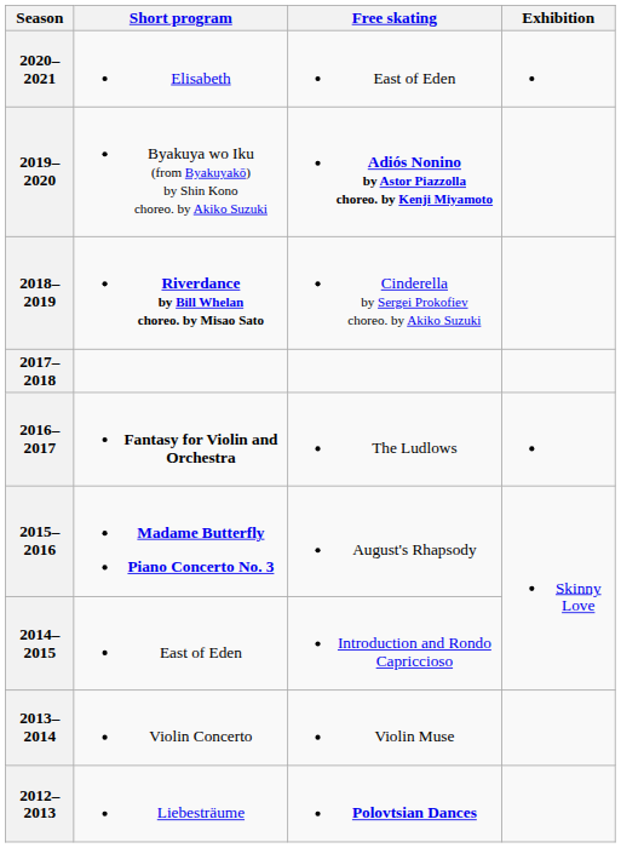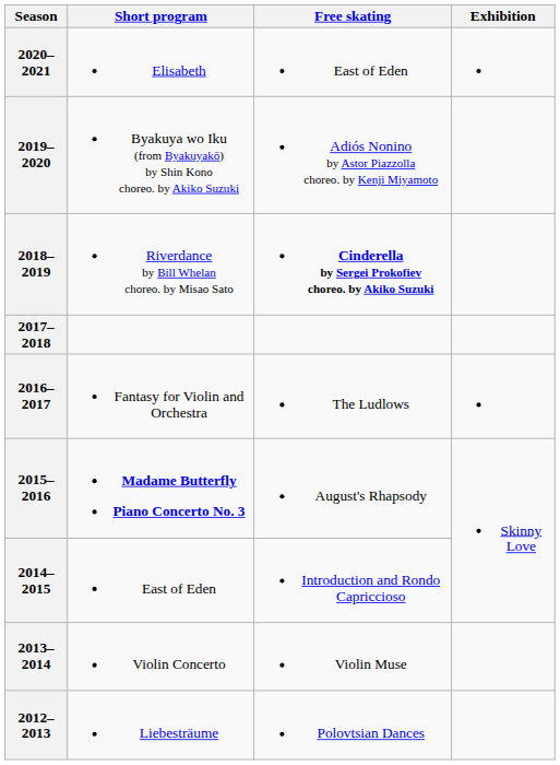2019–2020 | Free skating: bold -> normal
2018–2019 | Short program: bold -> normal
2018–2019 | Free skating: normal -> bold
2016–2017 | Short program: bold -> normal
2012–2013 | Free skating: bold -> normal
